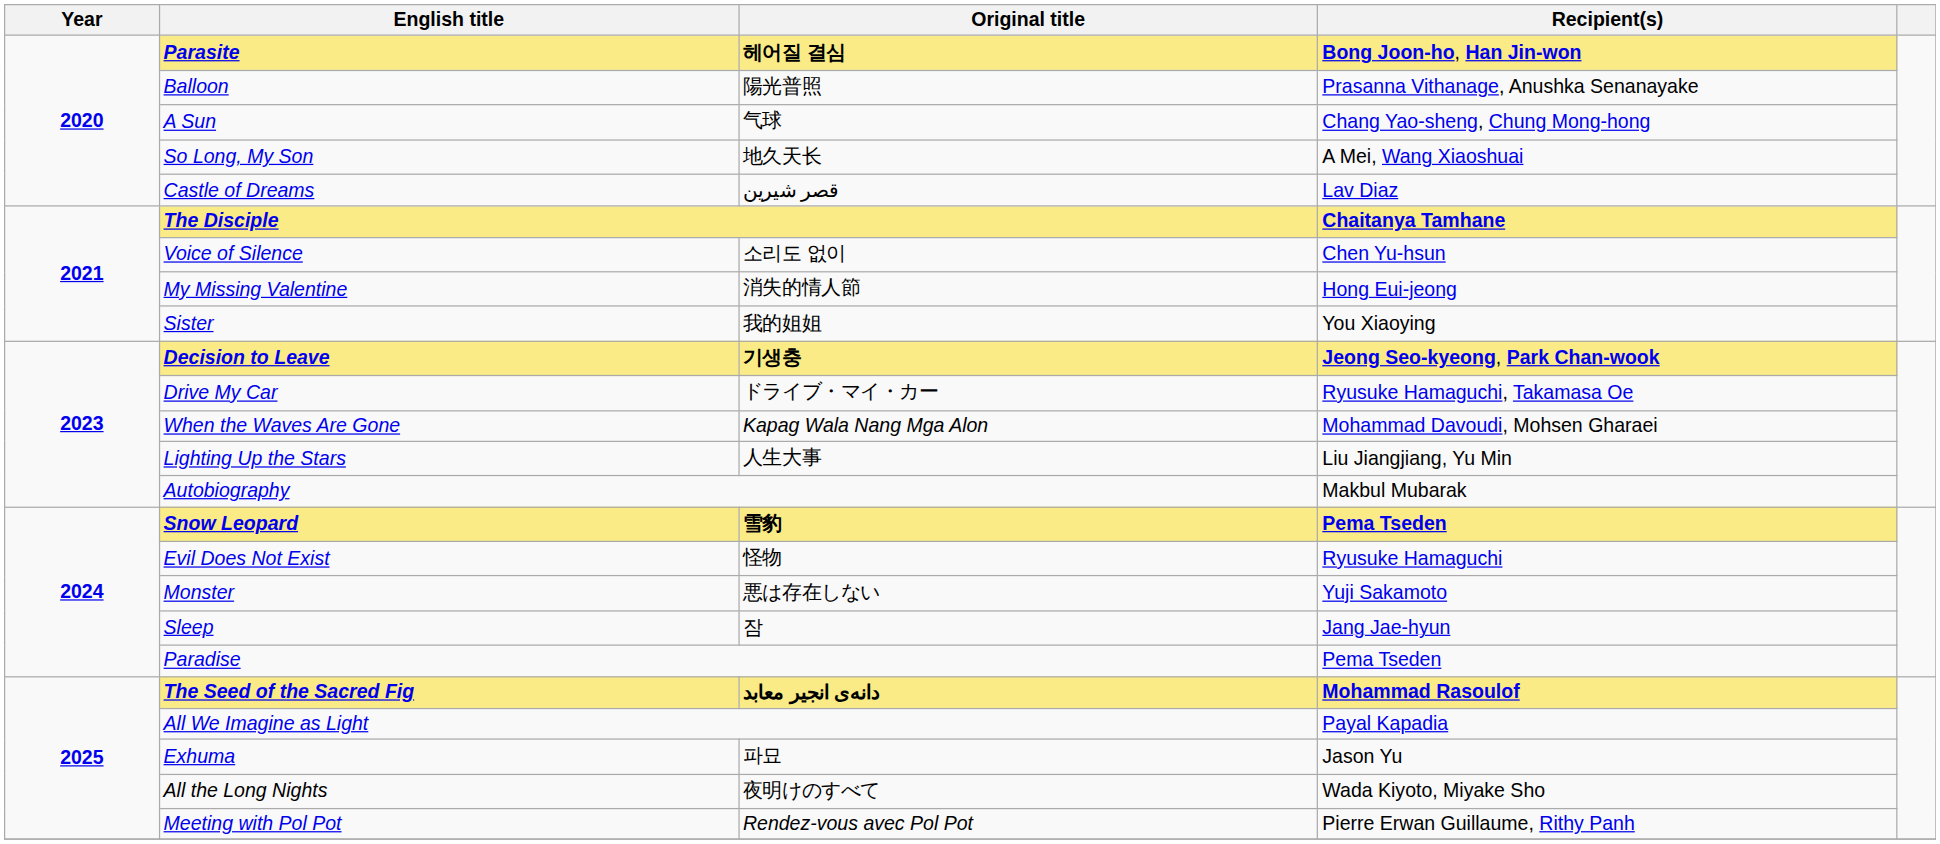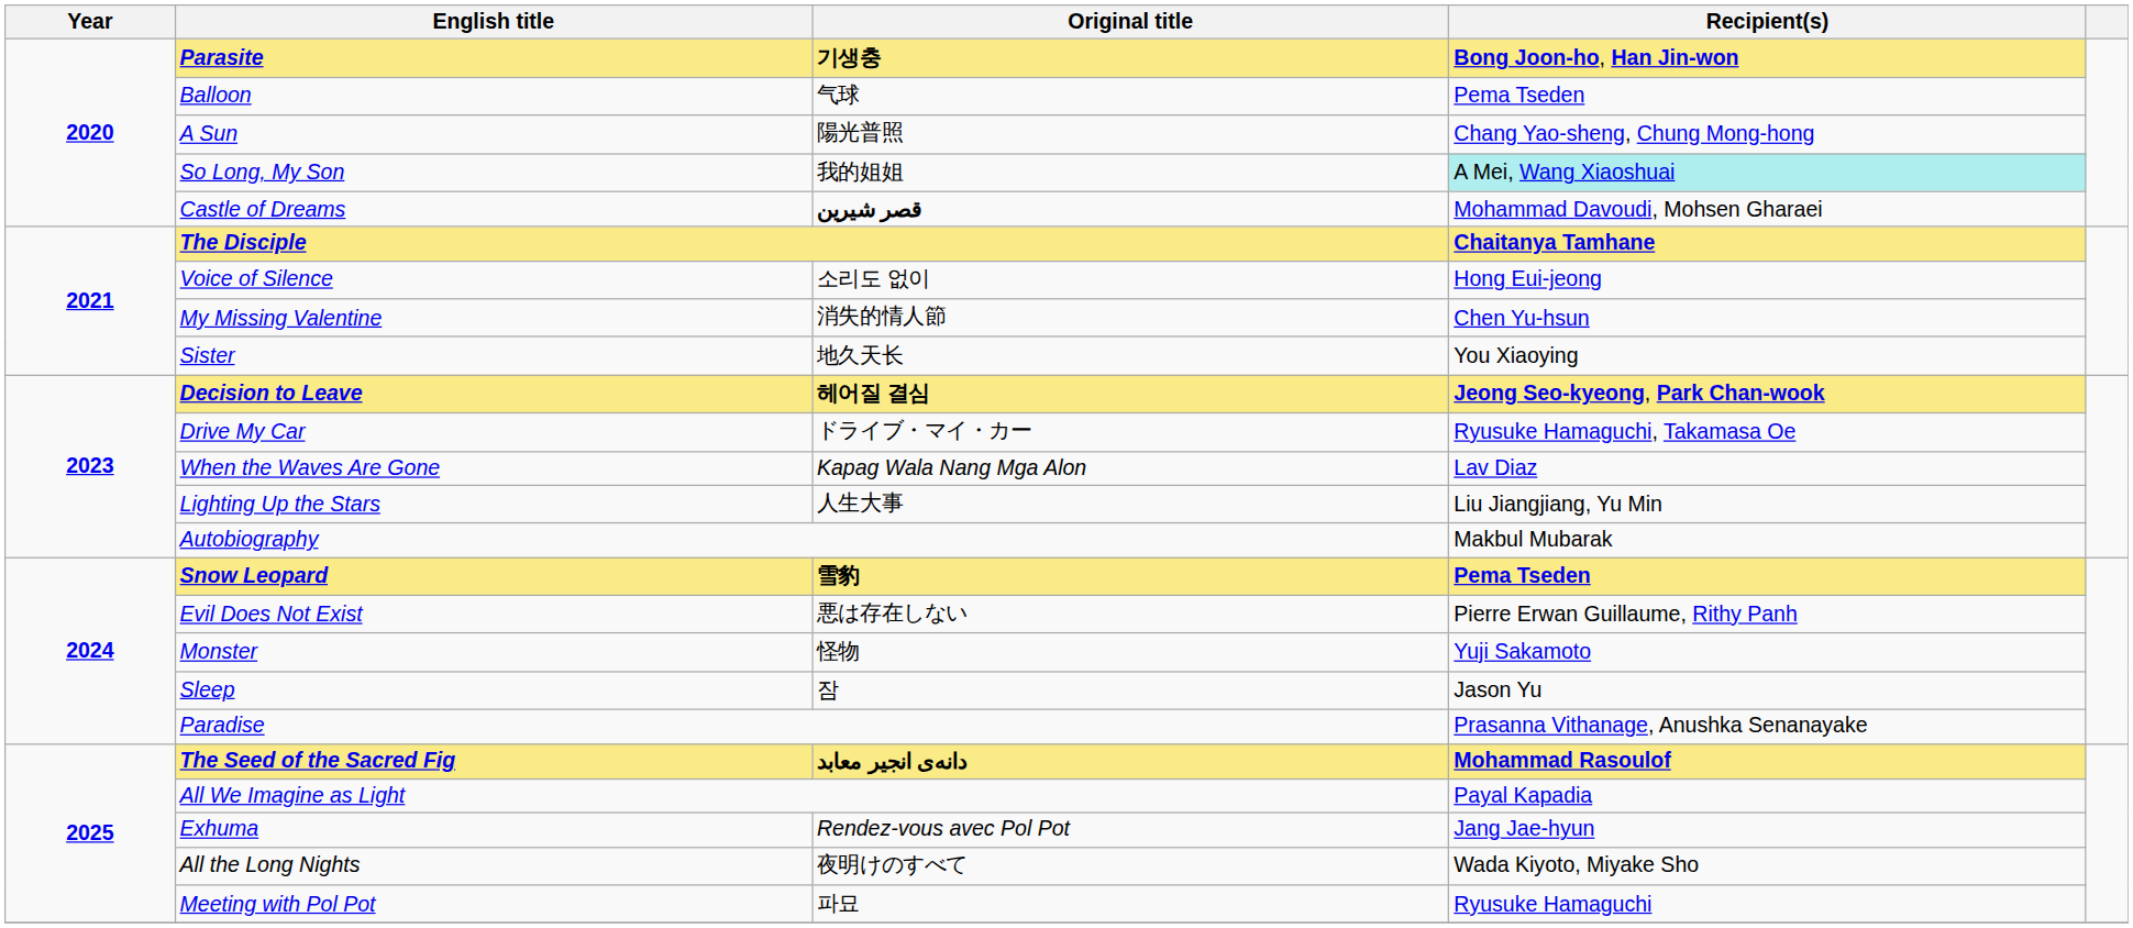Parasite | Original title: 헤어질 결심 -> 기생충
Balloon | Original title: 陽光普照 -> 气球
Balloon | Recipient(s): Prasanna Vithanage, Anushka Senanayake -> Pema Tseden
A Sun | Original title: 气球 -> 陽光普照
So Long, My Son | Original title: 地久天长 -> 我的姐姐
So Long, My Son | Recipient(s): no background -> paleturquoise background
Castle of Dreams | Original title: normal -> bold
Castle of Dreams | Recipient(s): Lav Diaz -> Mohammad Davoudi, Mohsen Gharaei
Voice of Silence | Recipient(s): Chen Yu-hsun -> Hong Eui-jeong
My Missing Valentine | Recipient(s): Hong Eui-jeong -> Chen Yu-hsun
Sister | Original title: 我的姐姐 -> 地久天长
Decision to Leave | Original title: 기생충 -> 헤어질 결심
When the Waves Are Gone | Recipient(s): Mohammad Davoudi, Mohsen Gharaei -> Lav Diaz
Evil Does Not Exist | Original title: 怪物 -> 悪は存在しない
Evil Does Not Exist | Recipient(s): Ryusuke Hamaguchi -> Pierre Erwan Guillaume, Rithy Panh
Monster | Original title: 悪は存在しない -> 怪物
Sleep | Recipient(s): Jang Jae-hyun -> Jason Yu
Paradise | Recipient(s): Pema Tseden -> Prasanna Vithanage, Anushka Senanayake
Exhuma | Original title: 파묘 -> Rendez-vous avec Pol Pot
Exhuma | Recipient(s): Jason Yu -> Jang Jae-hyun
Meeting with Pol Pot | Original title: Rendez-vous avec Pol Pot -> 파묘
Meeting with Pol Pot | Recipient(s): Pierre Erwan Guillaume, Rithy Panh -> Ryusuke Hamaguchi
